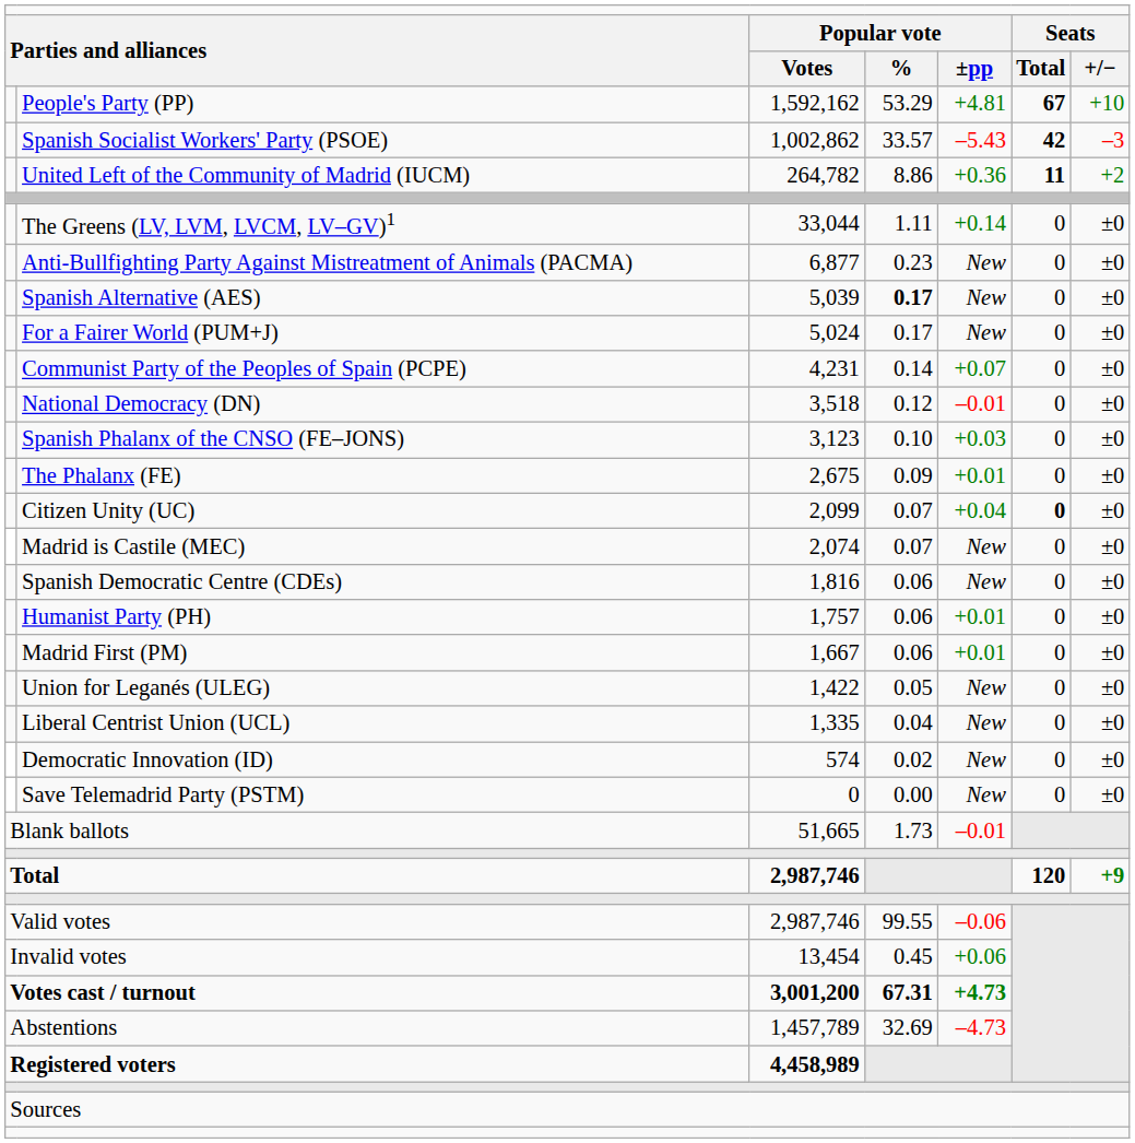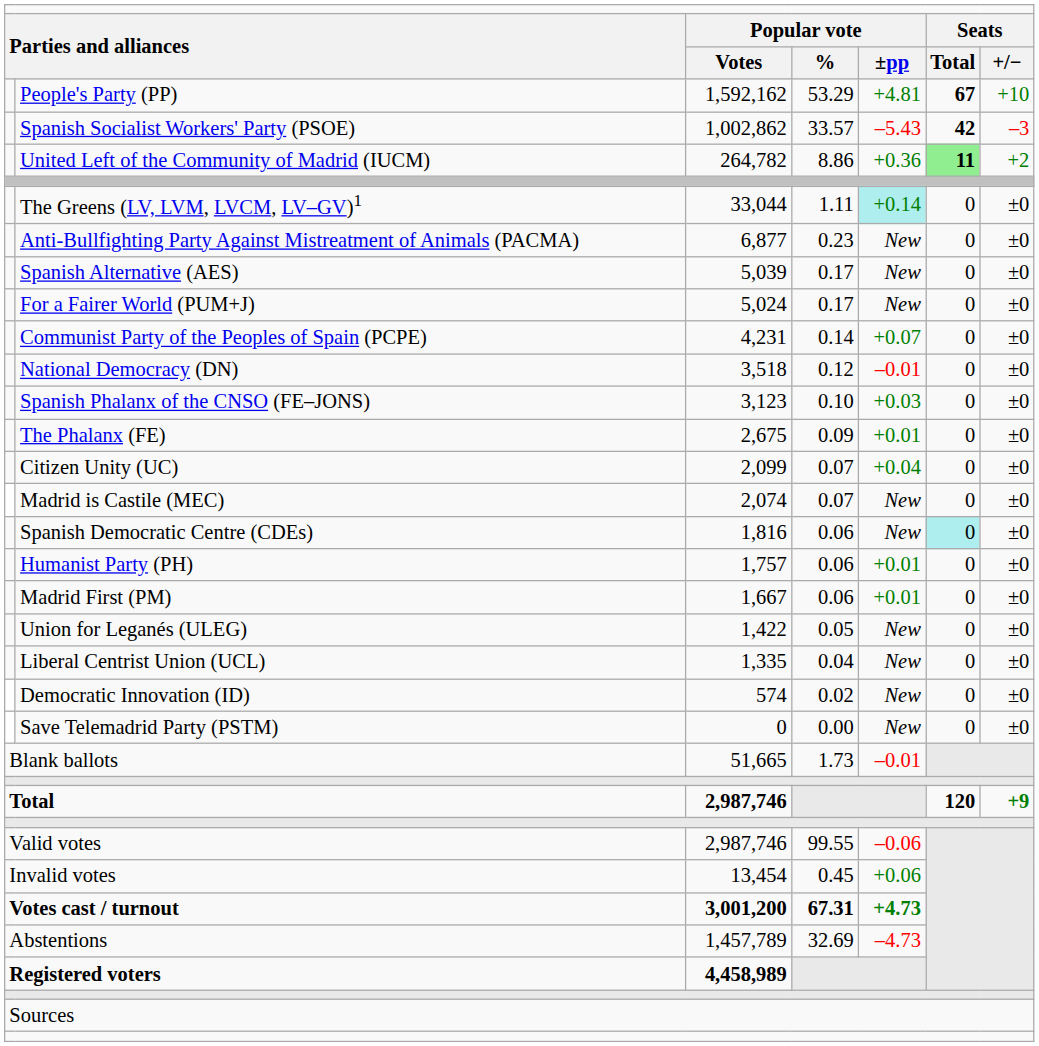United Left of the Community of Madrid (IUCM) | column 6: no background -> lightgreen background
The Greens (LV, LVM, LVCM, LV–GV)1 | column 5: no background -> paleturquoise background
Spanish Alternative (AES) | column 4: bold -> normal
Citizen Unity (UC) | column 6: bold -> normal
Spanish Democratic Centre (CDEs) | column 6: no background -> paleturquoise background
